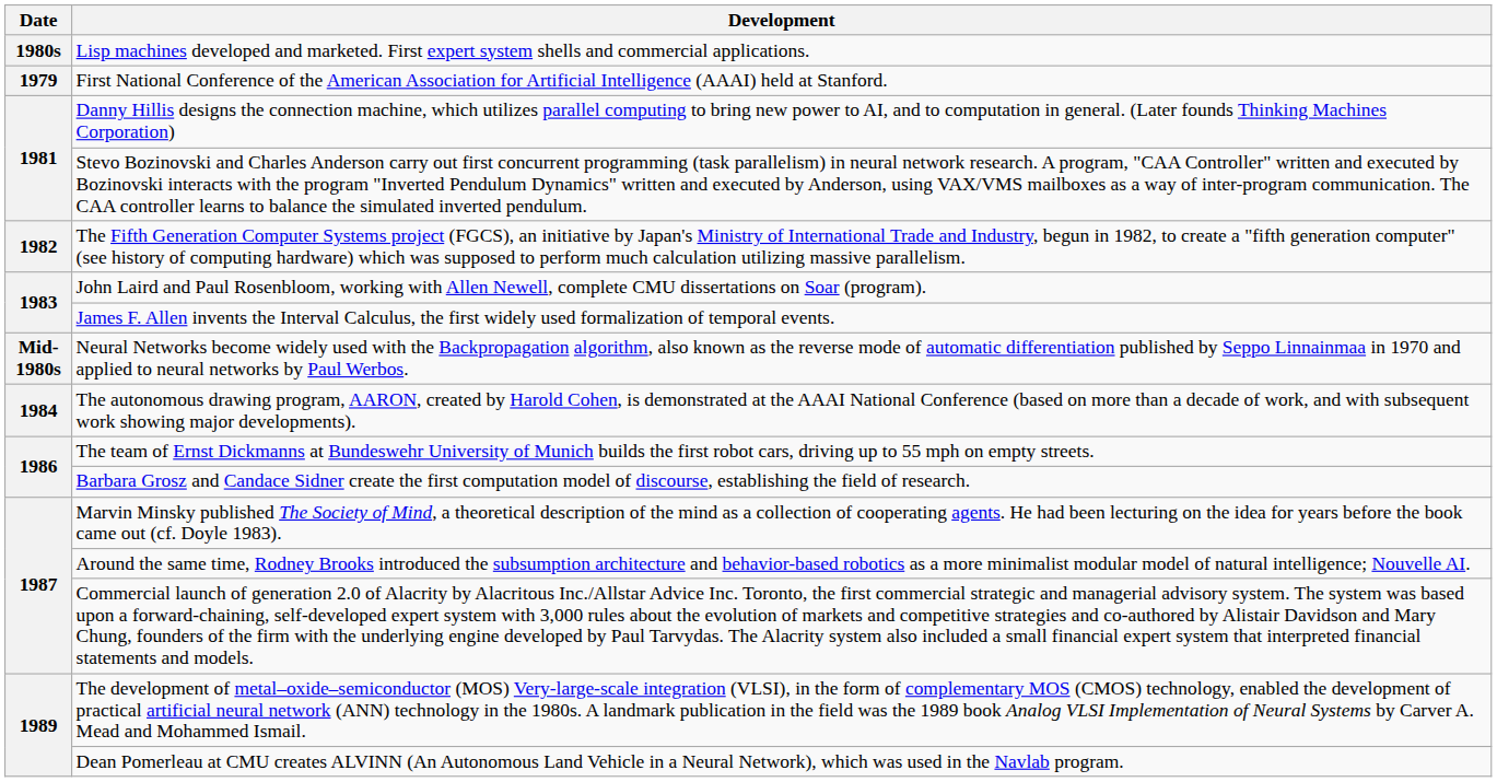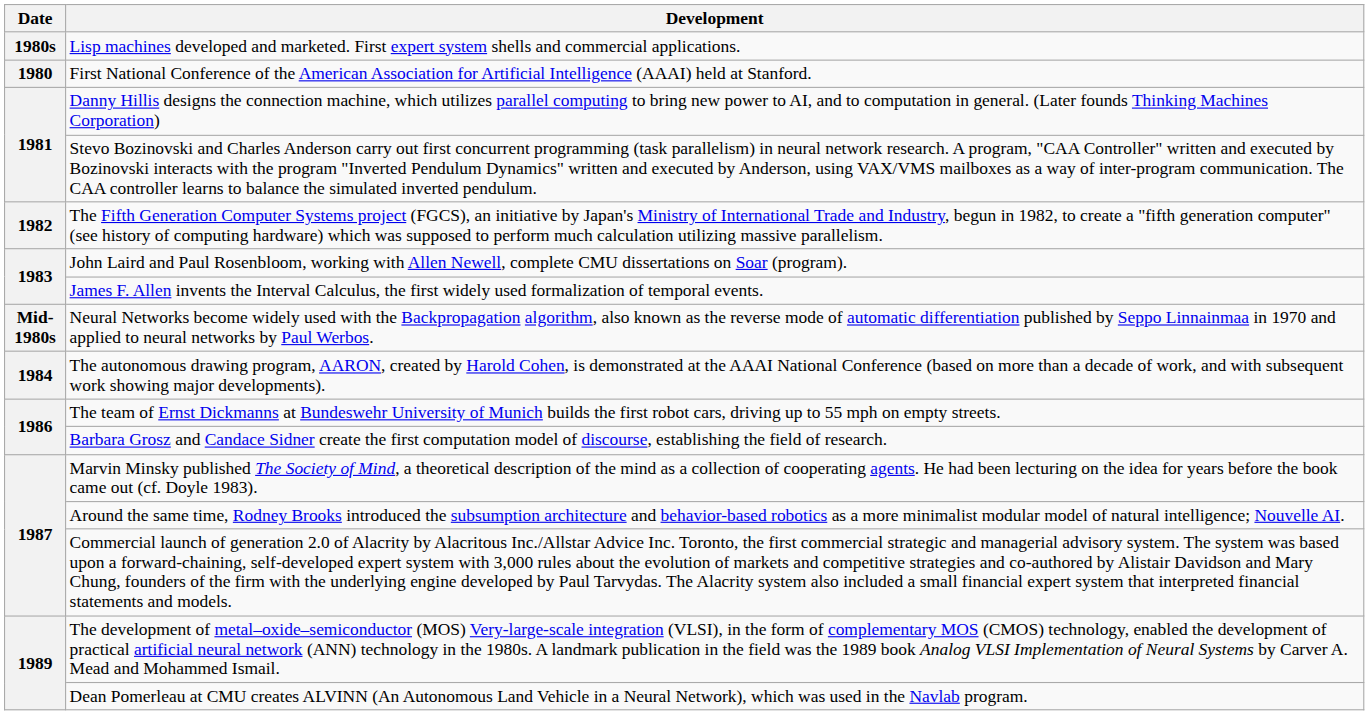row 3 | Date: 1979 -> 1980
